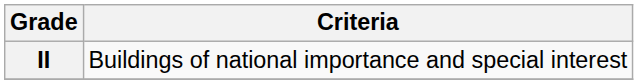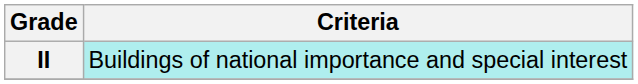II | Criteria: no background -> paleturquoise background
